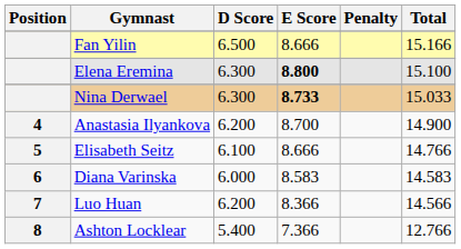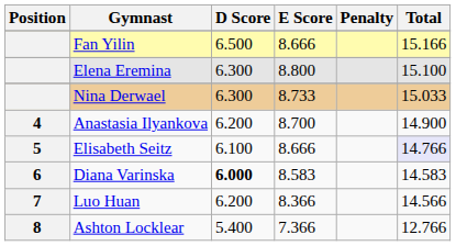Elena Eremina | E Score: bold -> normal
Nina Derwael | E Score: bold -> normal
Elisabeth Seitz | Total: no background -> lavender background
Diana Varinska | D Score: normal -> bold
